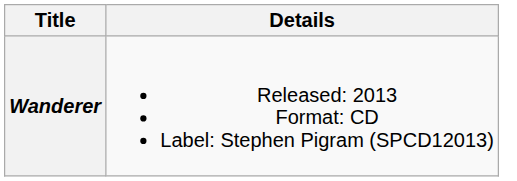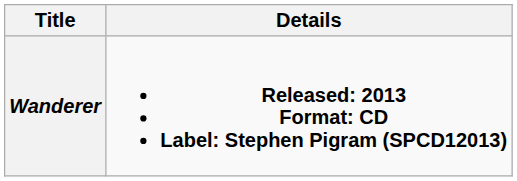Wanderer | Details: normal -> bold
